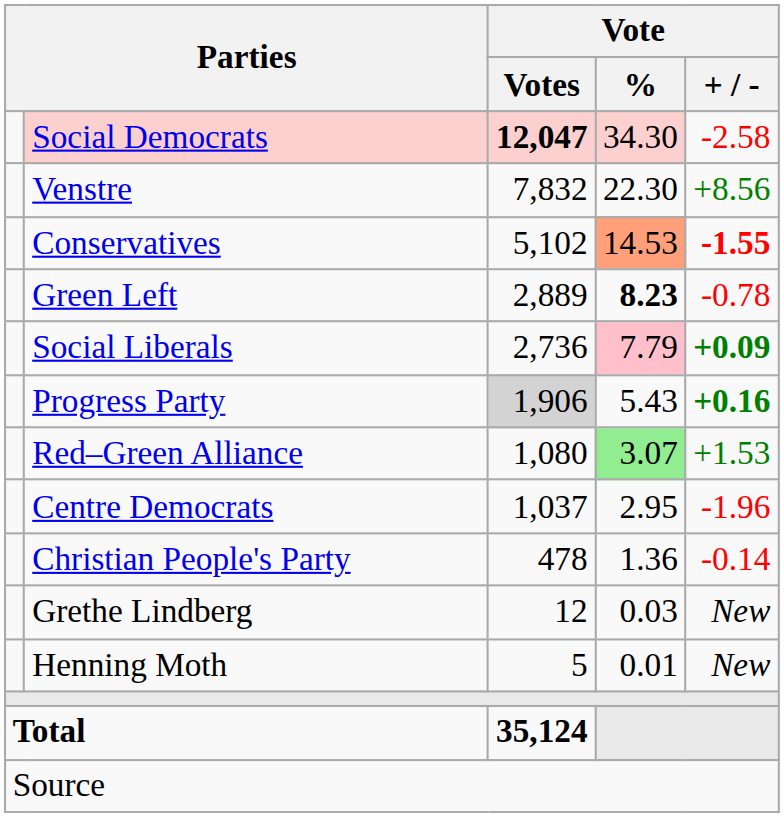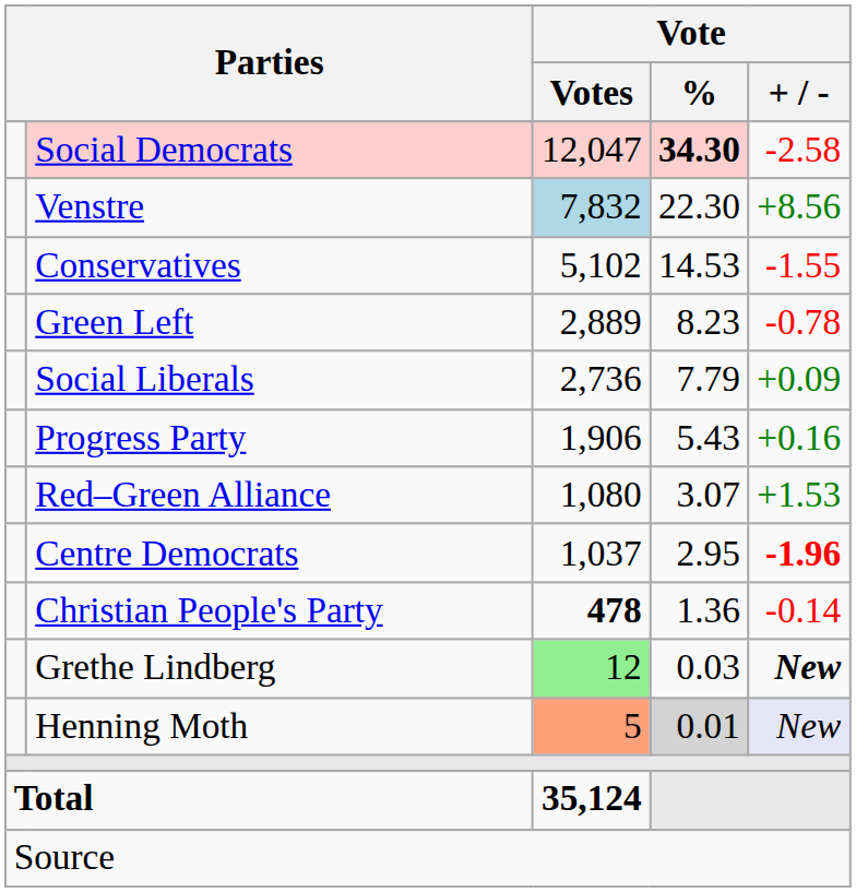Social Democrats | Vote / Votes: bold -> normal
Social Democrats | Vote / %: normal -> bold
Venstre | Vote / Votes: no background -> lightblue background
Conservatives | Vote / %: lightsalmon background -> no background
Conservatives | Vote / + / -: bold -> normal
Green Left | Vote / %: bold -> normal
Social Liberals | Vote / %: pink background -> no background
Social Liberals | Vote / + / -: bold -> normal
Progress Party | Vote / Votes: lightgrey background -> no background
Progress Party | Vote / + / -: bold -> normal
Red–Green Alliance | Vote / %: lightgreen background -> no background
Centre Democrats | Vote / + / -: normal -> bold
Christian People's Party | Vote / Votes: normal -> bold
Grethe Lindberg | Vote / Votes: no background -> lightgreen background
Grethe Lindberg | Vote / + / -: normal -> bold
Henning Moth | Vote / Votes: no background -> lightsalmon background
Henning Moth | Vote / %: no background -> lightgrey background
Henning Moth | Vote / + / -: no background -> lavender background
